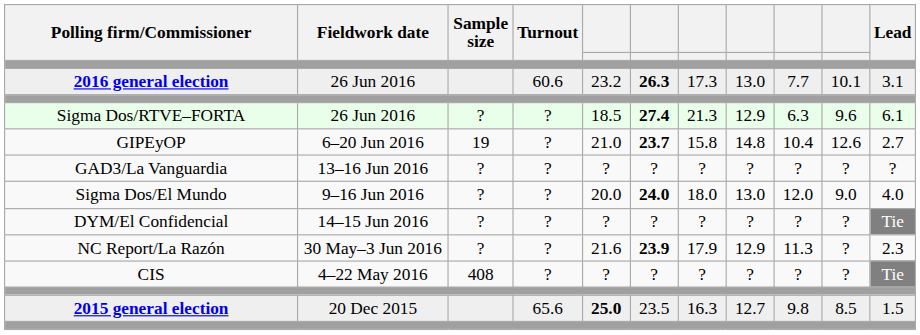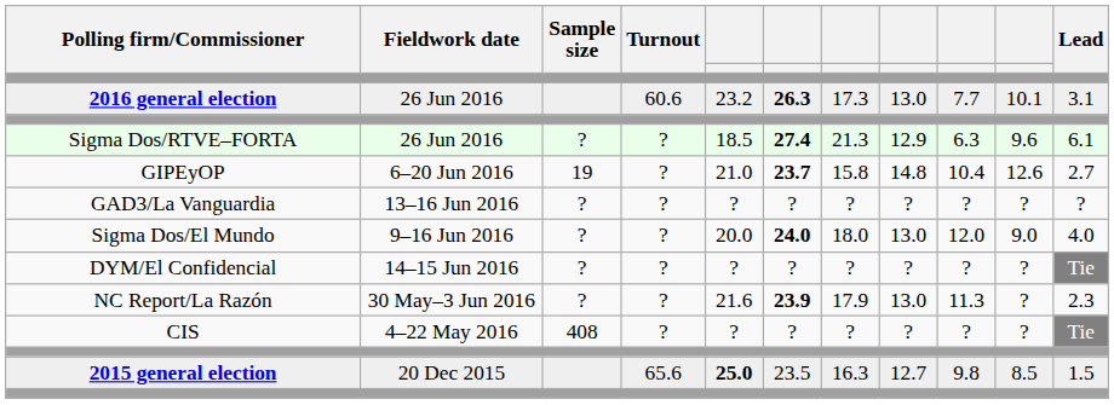NC Report/La Razón | column 8: 12.9 -> 13.0
